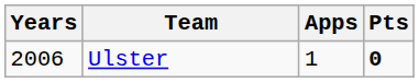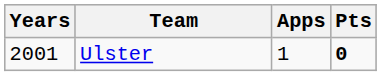Ulster | Years: 2006 -> 2001
